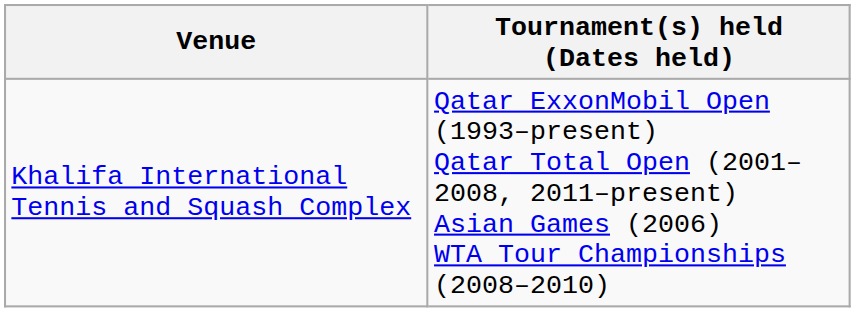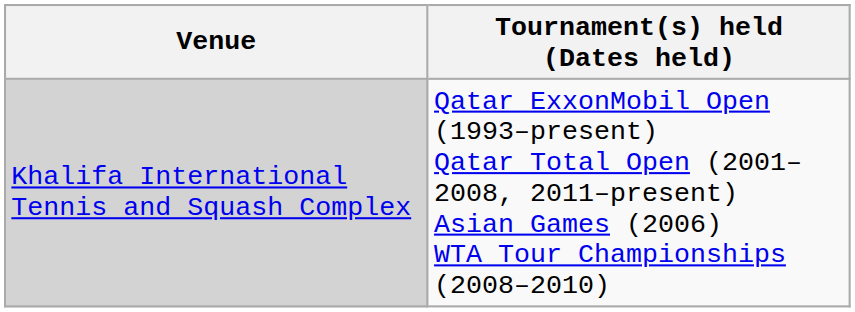row 2 | Venue: no background -> lightgrey background
